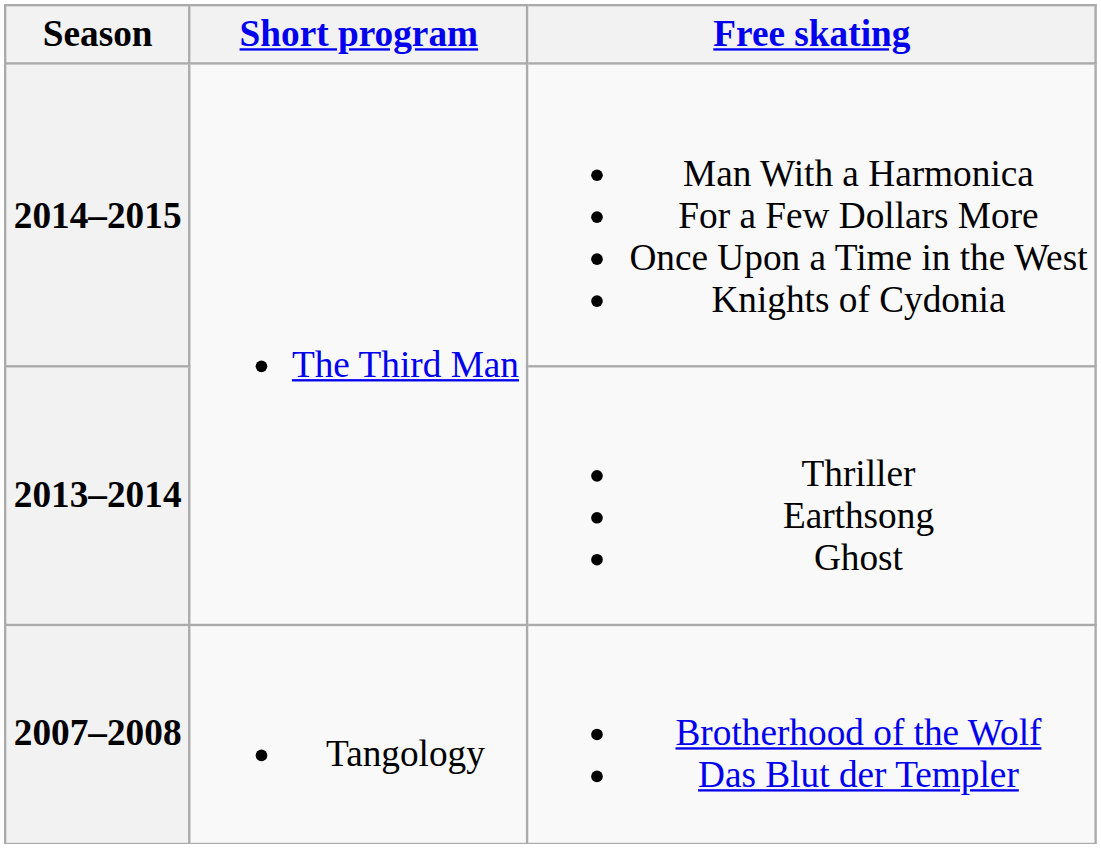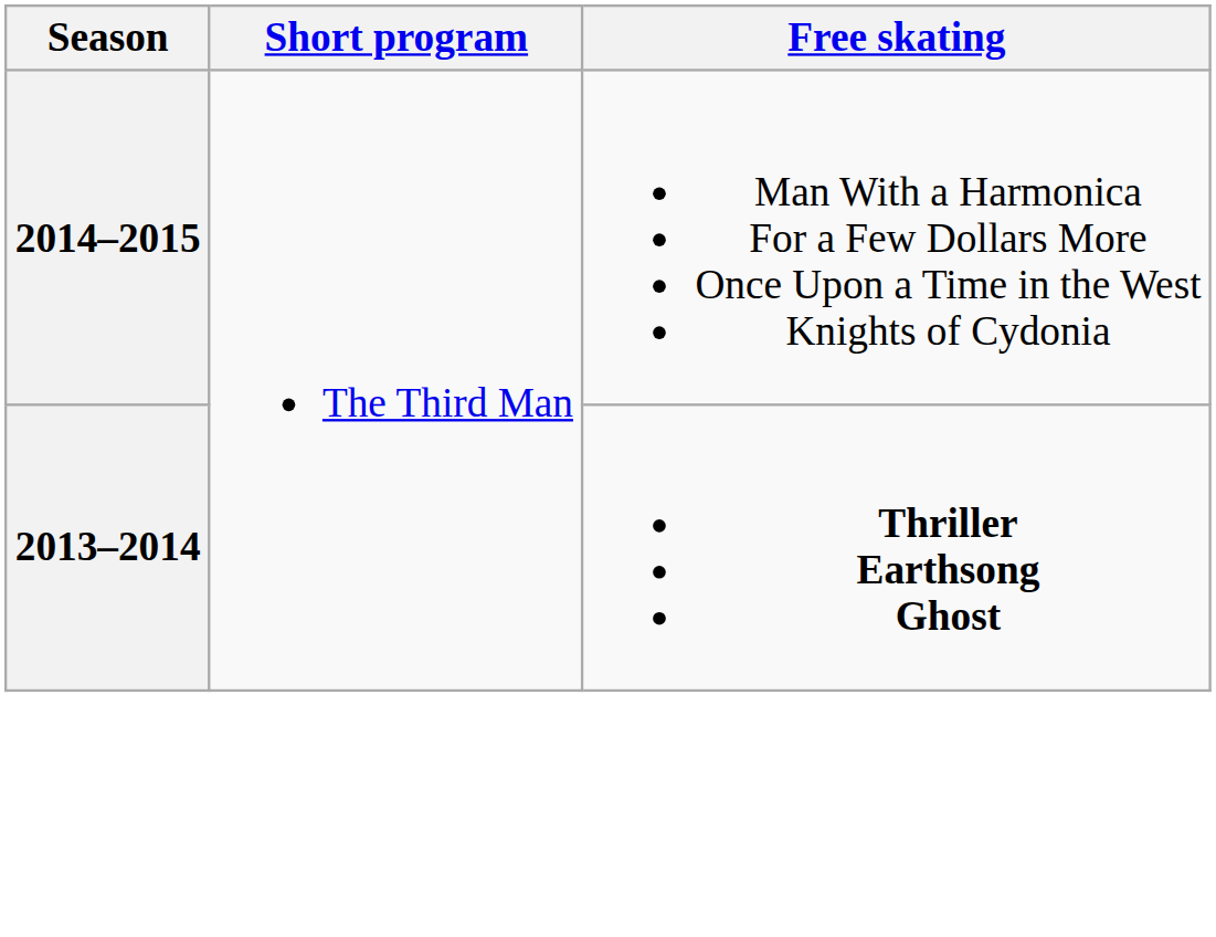2013–2014 | Free skating: normal -> bold
- row: 2007–2008 | Tangology | Brotherhood of the Wolf Das Blut der Templer
